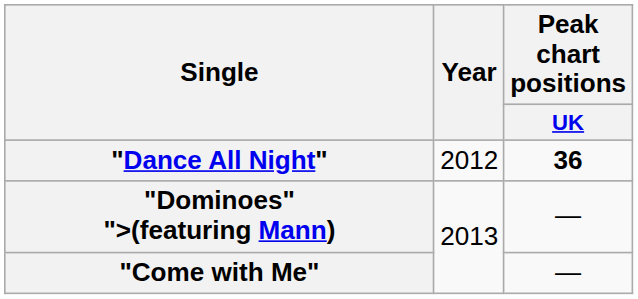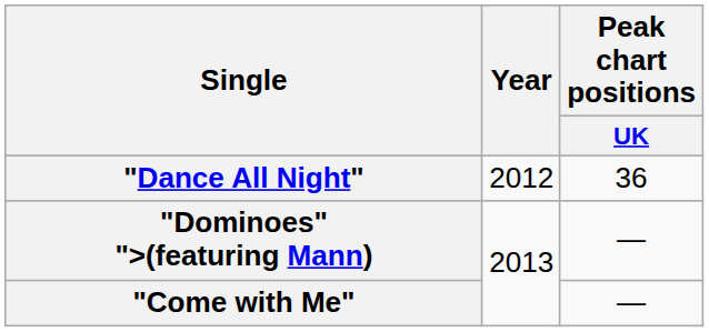"Dance All Night" | Peak chart positions / UK: bold -> normal
